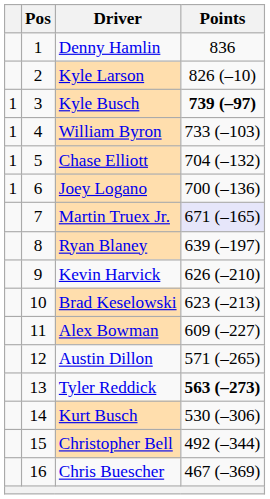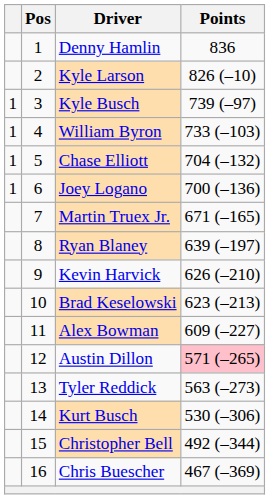Kyle Busch | Points: bold -> normal
Martin Truex Jr. | Points: lavender background -> no background
Austin Dillon | Points: no background -> pink background
Tyler Reddick | Points: bold -> normal
